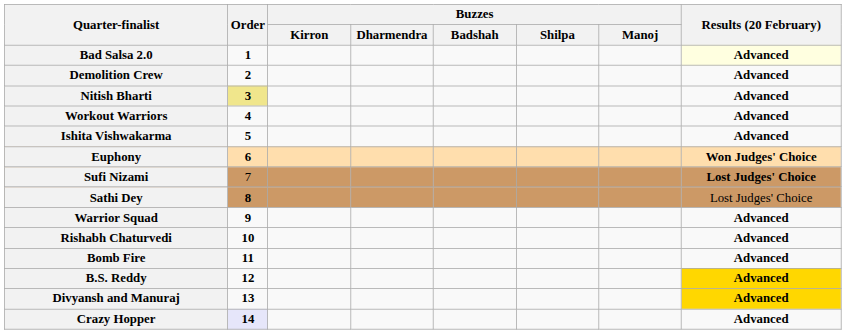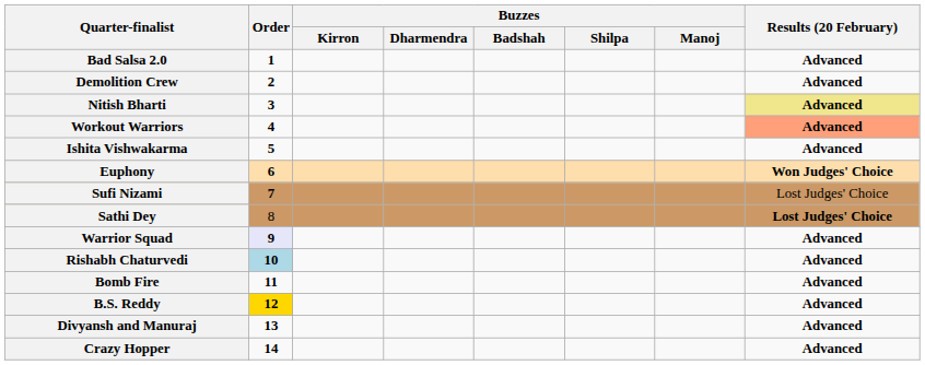Bad Salsa 2.0 | Results (20 February): lightyellow background -> no background
Nitish Bharti | Order: khaki background -> no background
Nitish Bharti | Results (20 February): no background -> khaki background
Workout Warriors | Results (20 February): no background -> lightsalmon background
Sufi Nizami | Order: normal -> bold
Sufi Nizami | Results (20 February): bold -> normal
Sathi Dey | Order: bold -> normal
Sathi Dey | Results (20 February): normal -> bold
Warrior Squad | Order: no background -> lavender background
Rishabh Chaturvedi | Order: no background -> lightblue background
B.S. Reddy | Order: no background -> gold background
B.S. Reddy | Results (20 February): gold background -> no background
Divyansh and Manuraj | Results (20 February): gold background -> no background
Crazy Hopper | Order: lavender background -> no background
